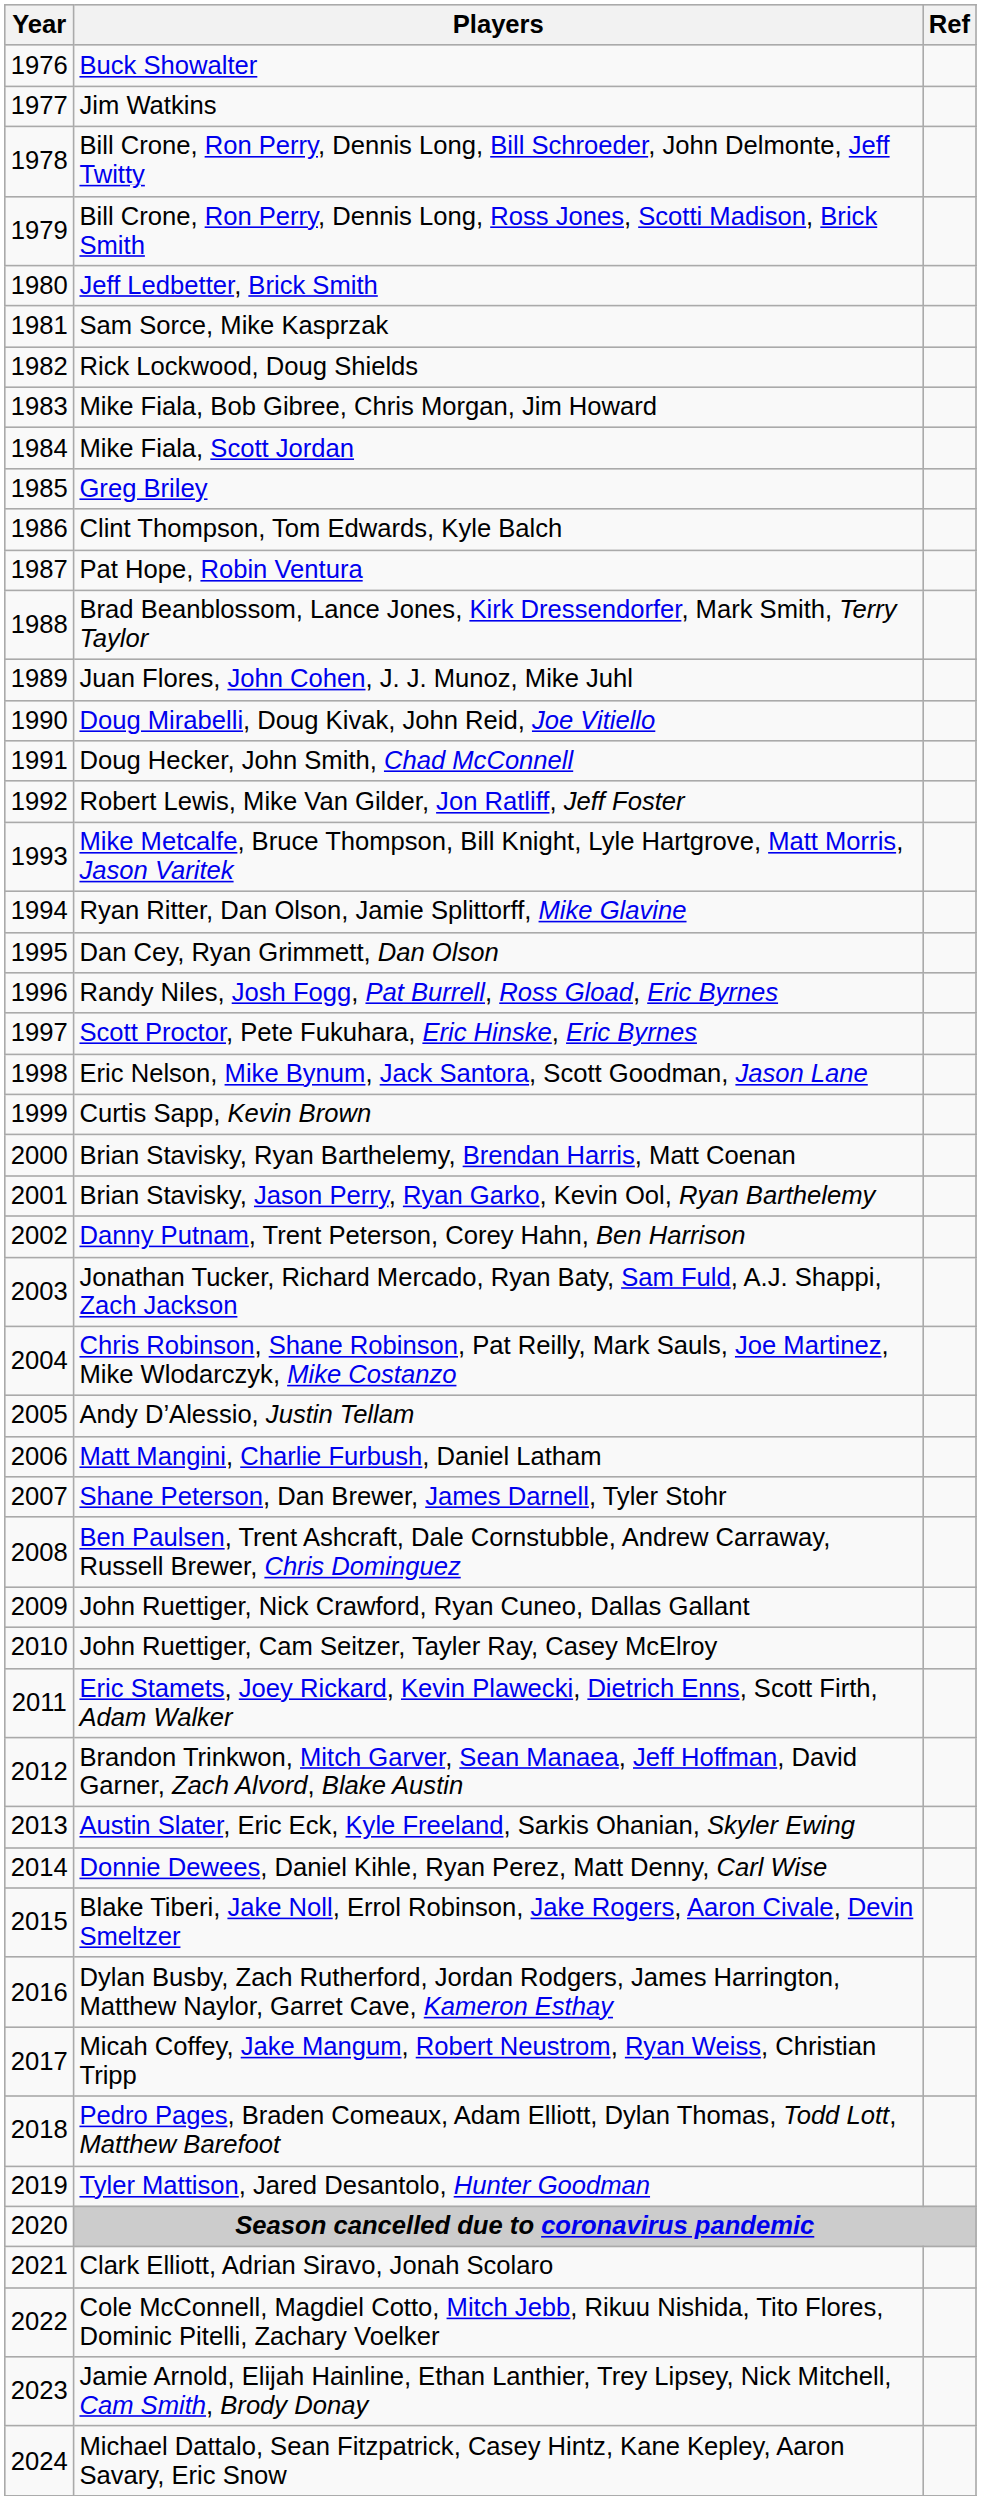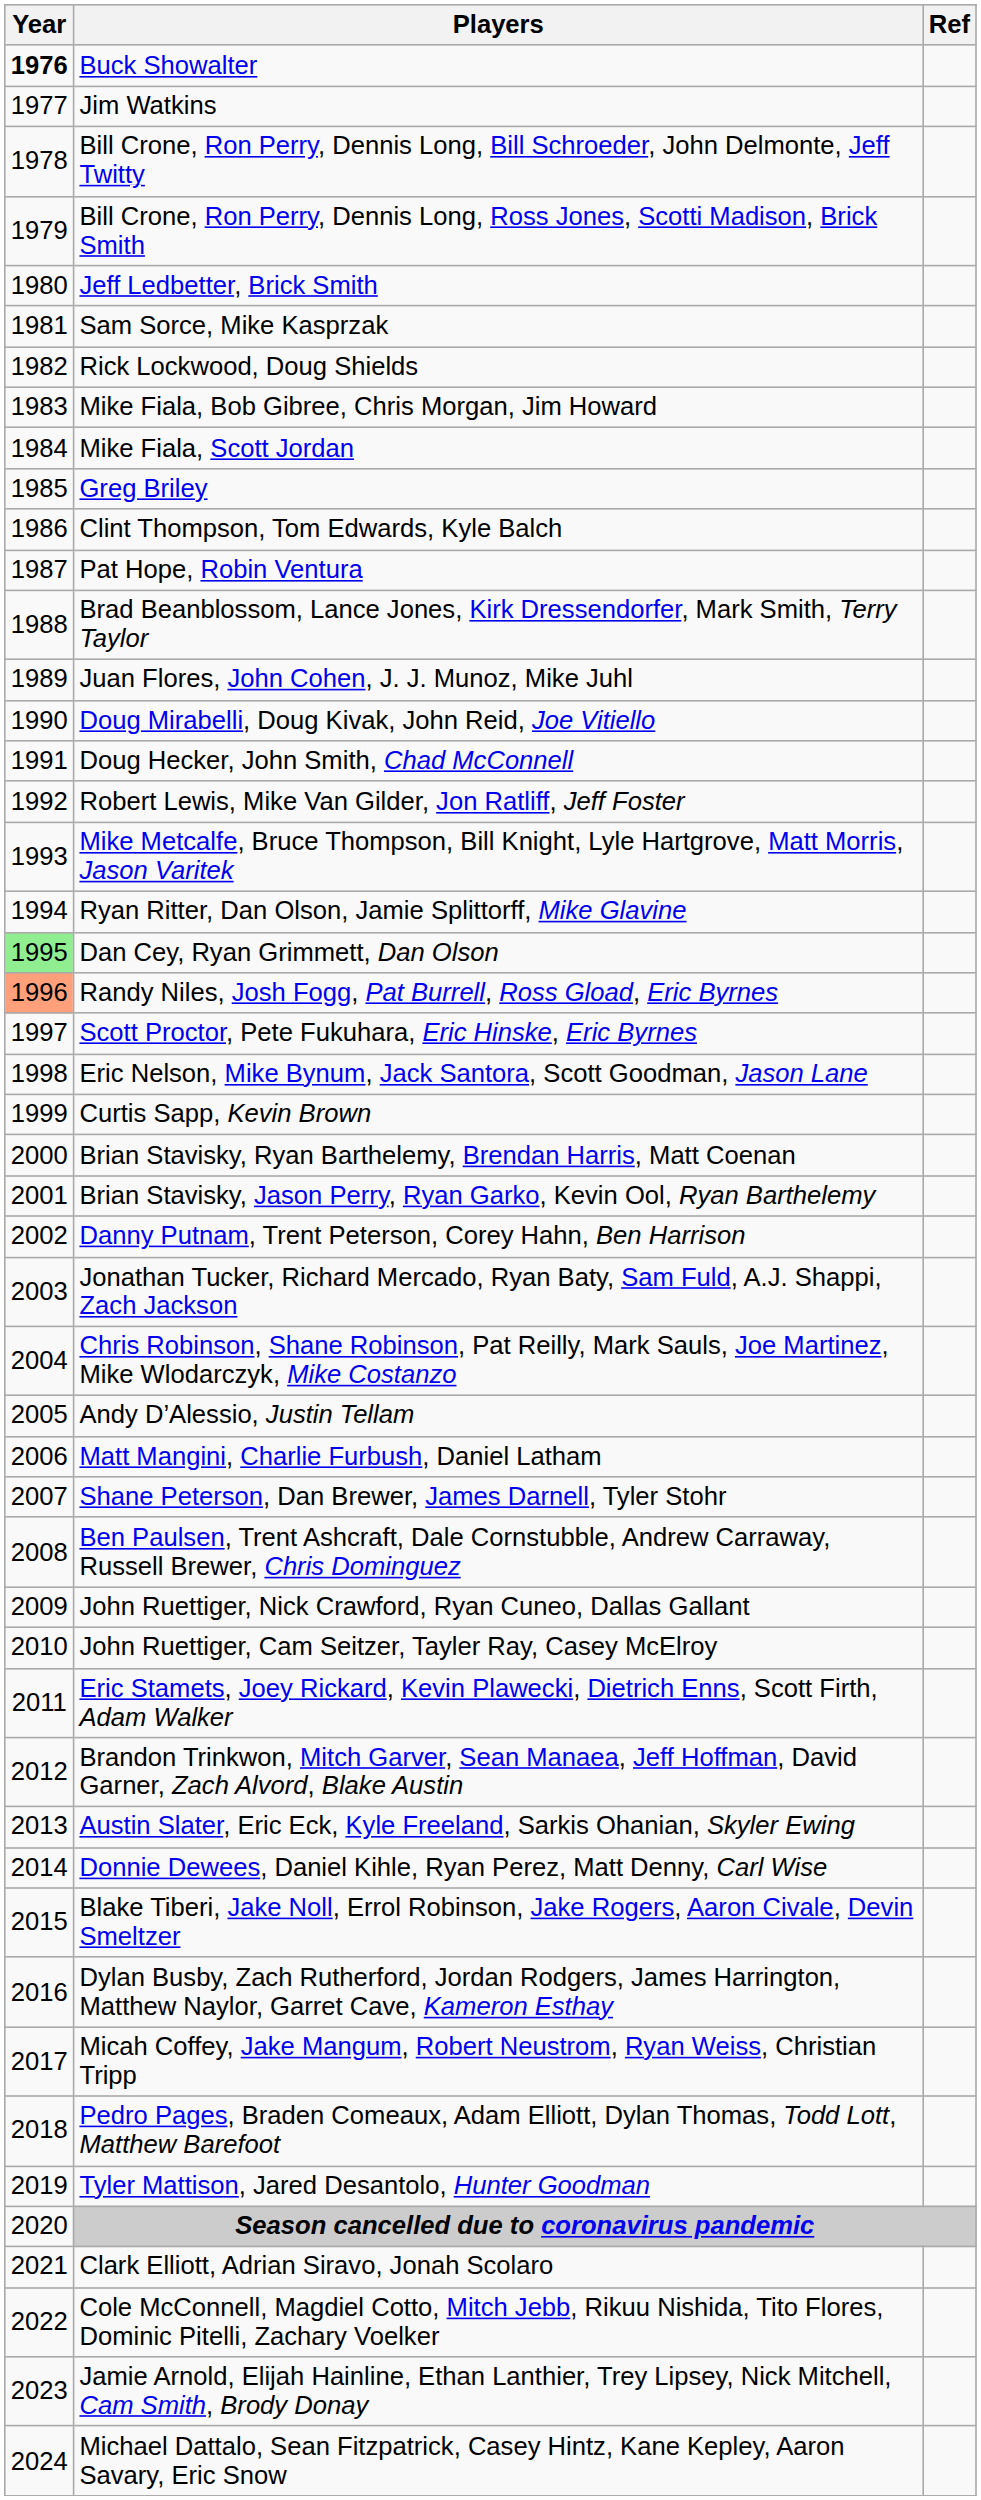Buck Showalter | Year: normal -> bold
Dan Cey, Ryan Grimmett, Dan Olson | Year: no background -> lightgreen background
Randy Niles, Josh Fogg, Pat Burrell, Ross Gload, Eric Byrnes | Year: no background -> lightsalmon background
